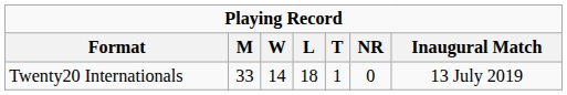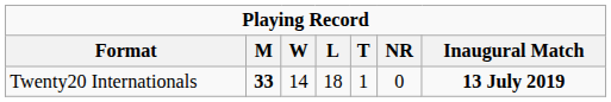Twenty20 Internationals | M: normal -> bold
Twenty20 Internationals | Inaugural Match: normal -> bold
